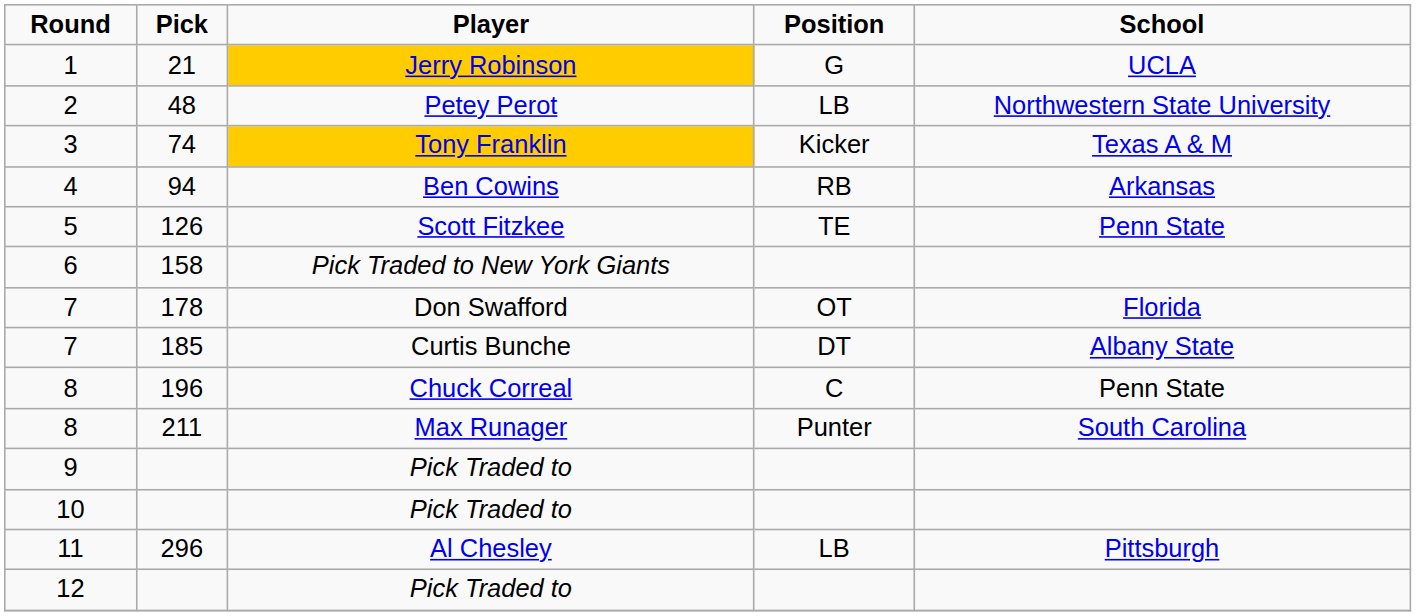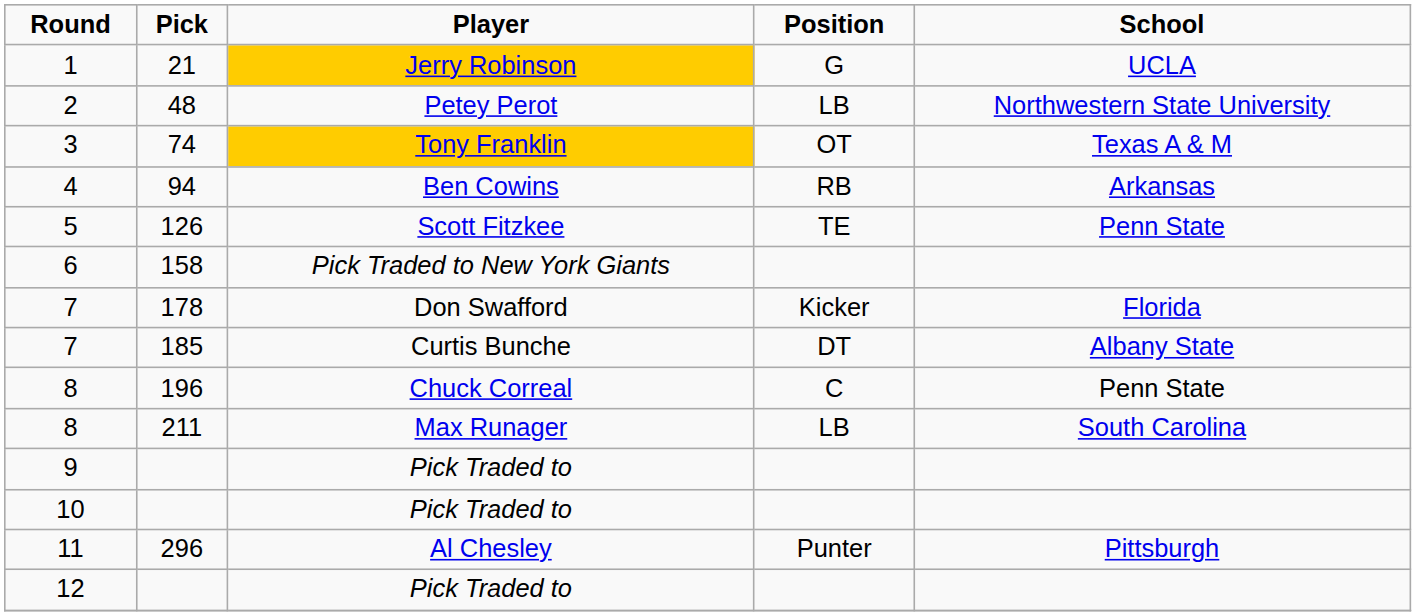3 | Position: Kicker -> OT
7 / 178 | Position: OT -> Kicker
8 / 211 | Position: Punter -> LB
11 | Position: LB -> Punter
